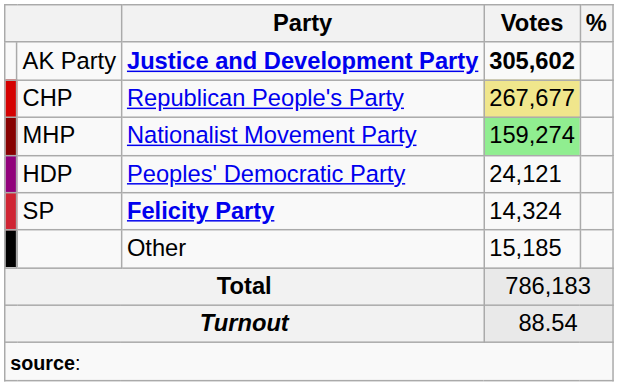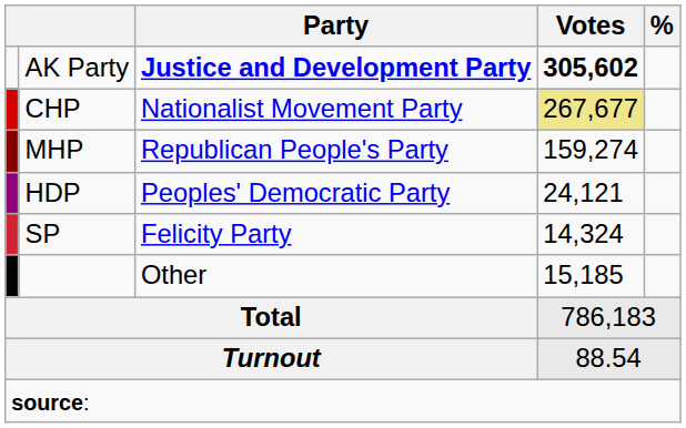CHP | Party: Republican People's Party -> Nationalist Movement Party
MHP | Party: Nationalist Movement Party -> Republican People's Party
MHP | Votes: lightgreen background -> no background
SP | Party: bold -> normal
